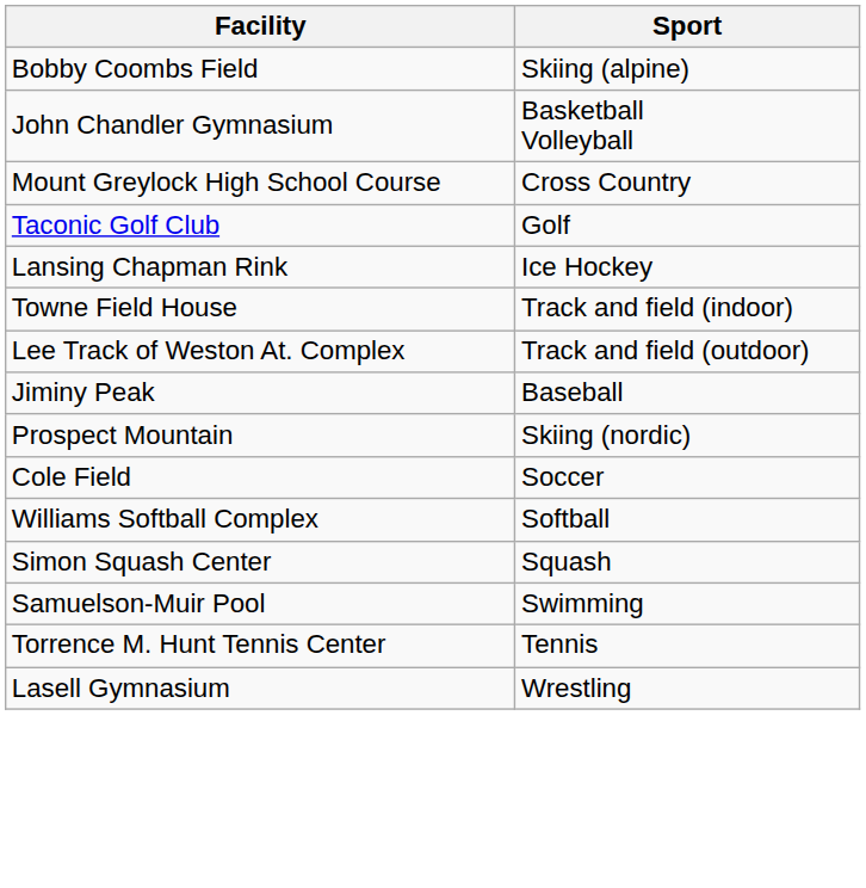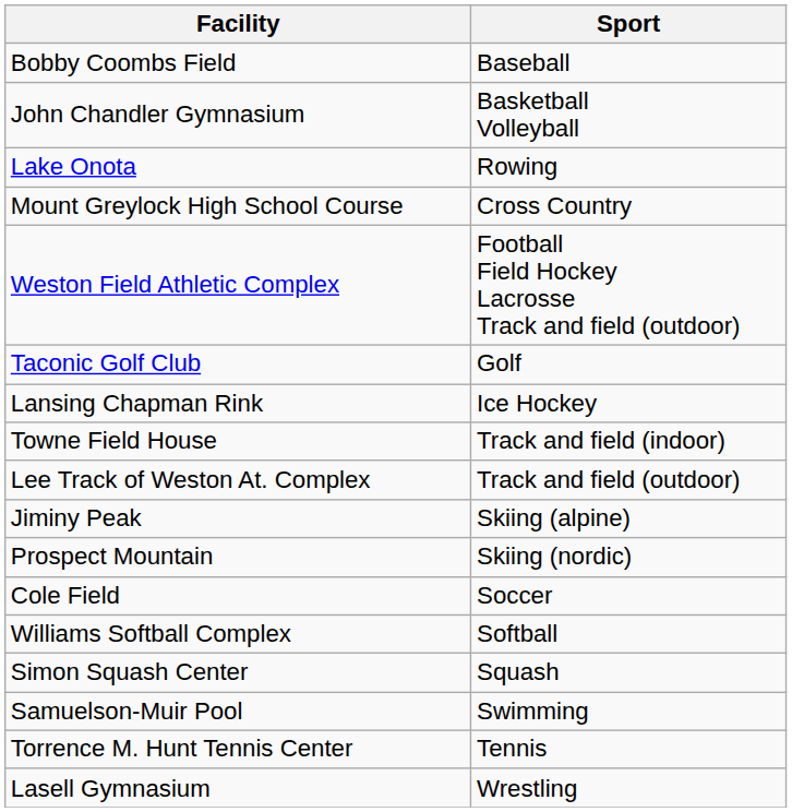Bobby Coombs Field | Sport: Skiing (alpine) -> Baseball
+ row: Lake Onota | Rowing
+ row: Weston Field Athletic Complex | Football Field Hockey Lacrosse Track and field (outdoor)
Jiminy Peak | Sport: Baseball -> Skiing (alpine)
